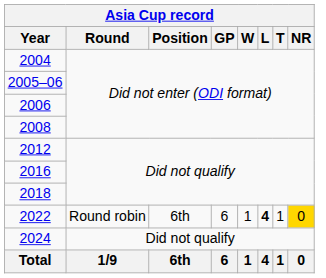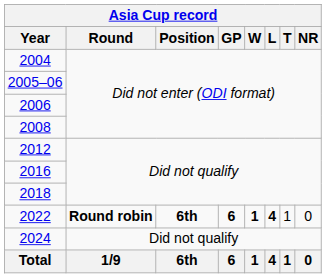2022 | Round: normal -> bold
2022 | Position: normal -> bold
2022 | GP: normal -> bold
2022 | W: normal -> bold
2022 | NR: gold background -> no background
